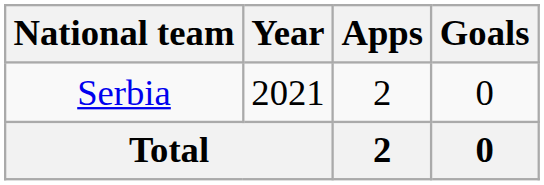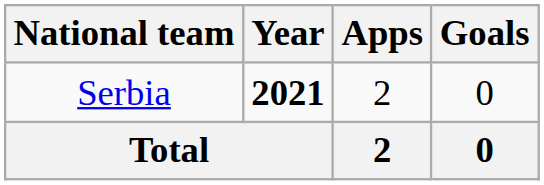Serbia | Year: normal -> bold
